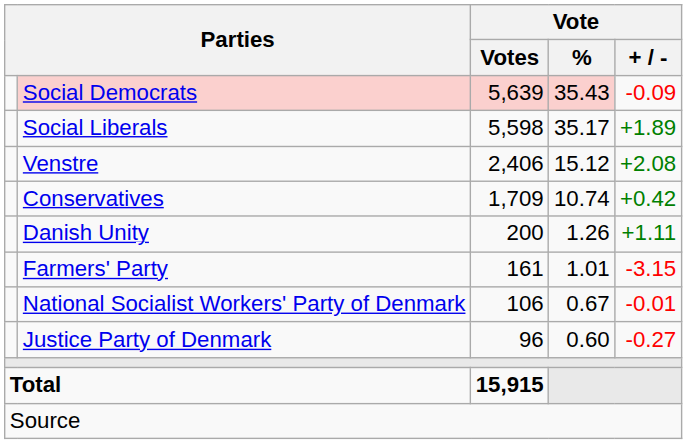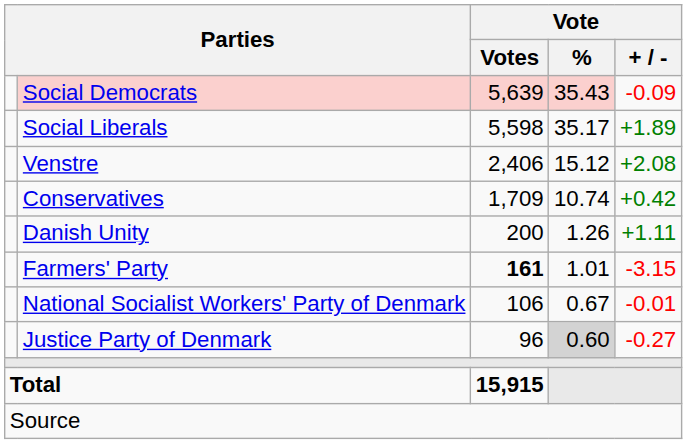Farmers' Party | Vote / Votes: normal -> bold
Justice Party of Denmark | Vote / %: no background -> lightgrey background
